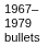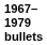row 1 | column 1: normal -> bold
